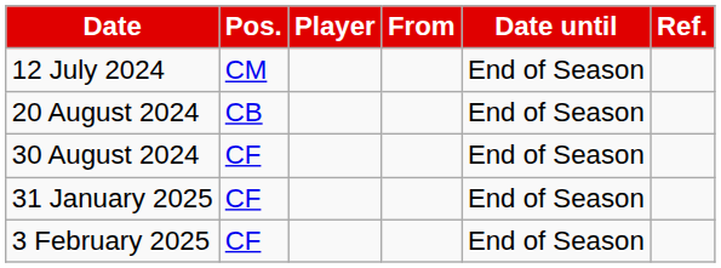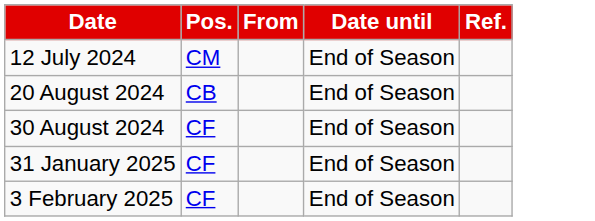- column: Player
